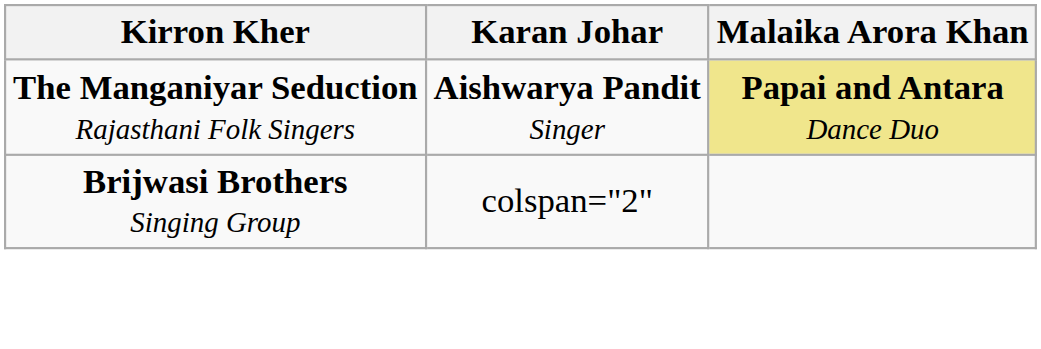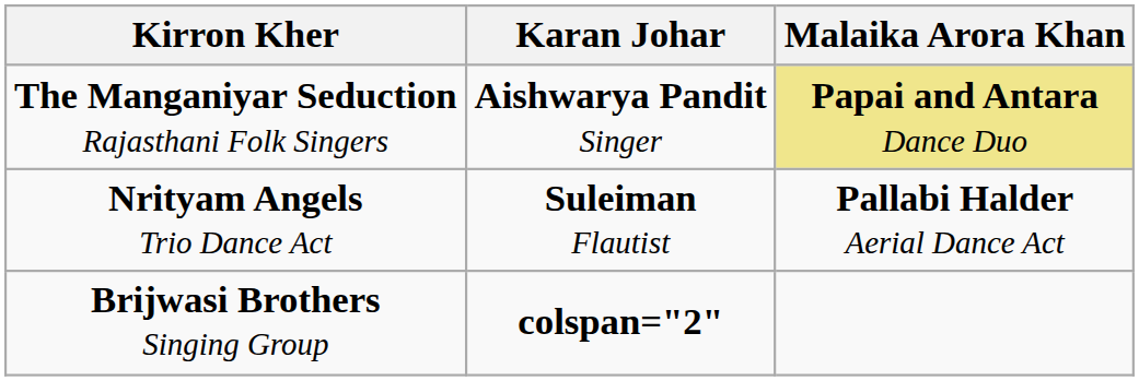+ row: Nrityam Angels Trio Dance Act | Suleiman Flautist | Pallabi Halder Aerial Dance Act
Brijwasi Brothers Singing Group | Karan Johar: normal -> bold
